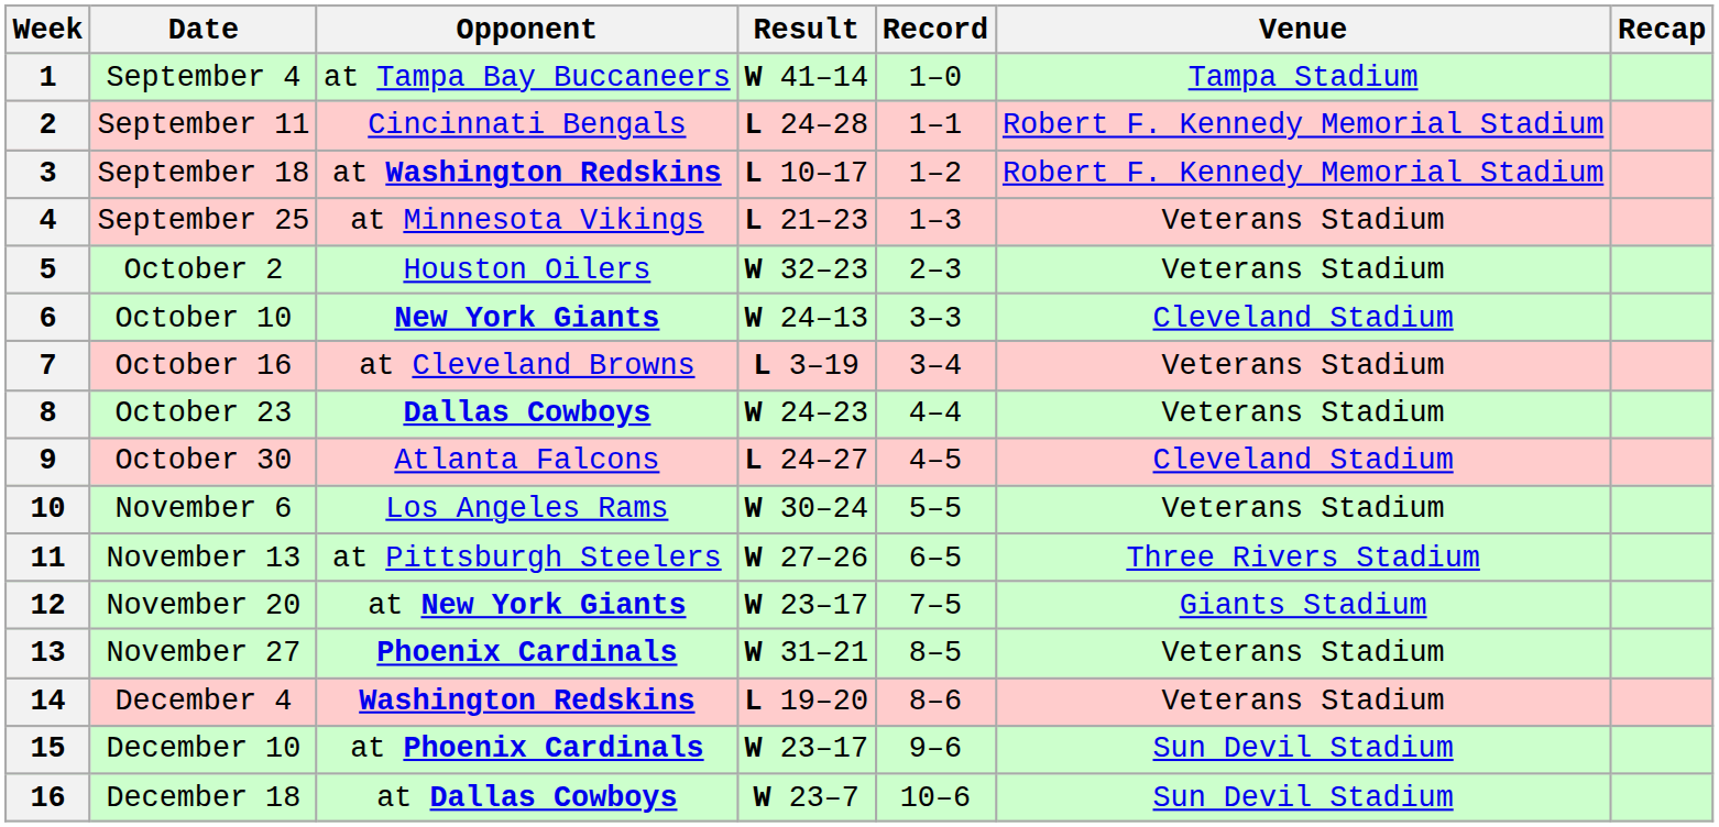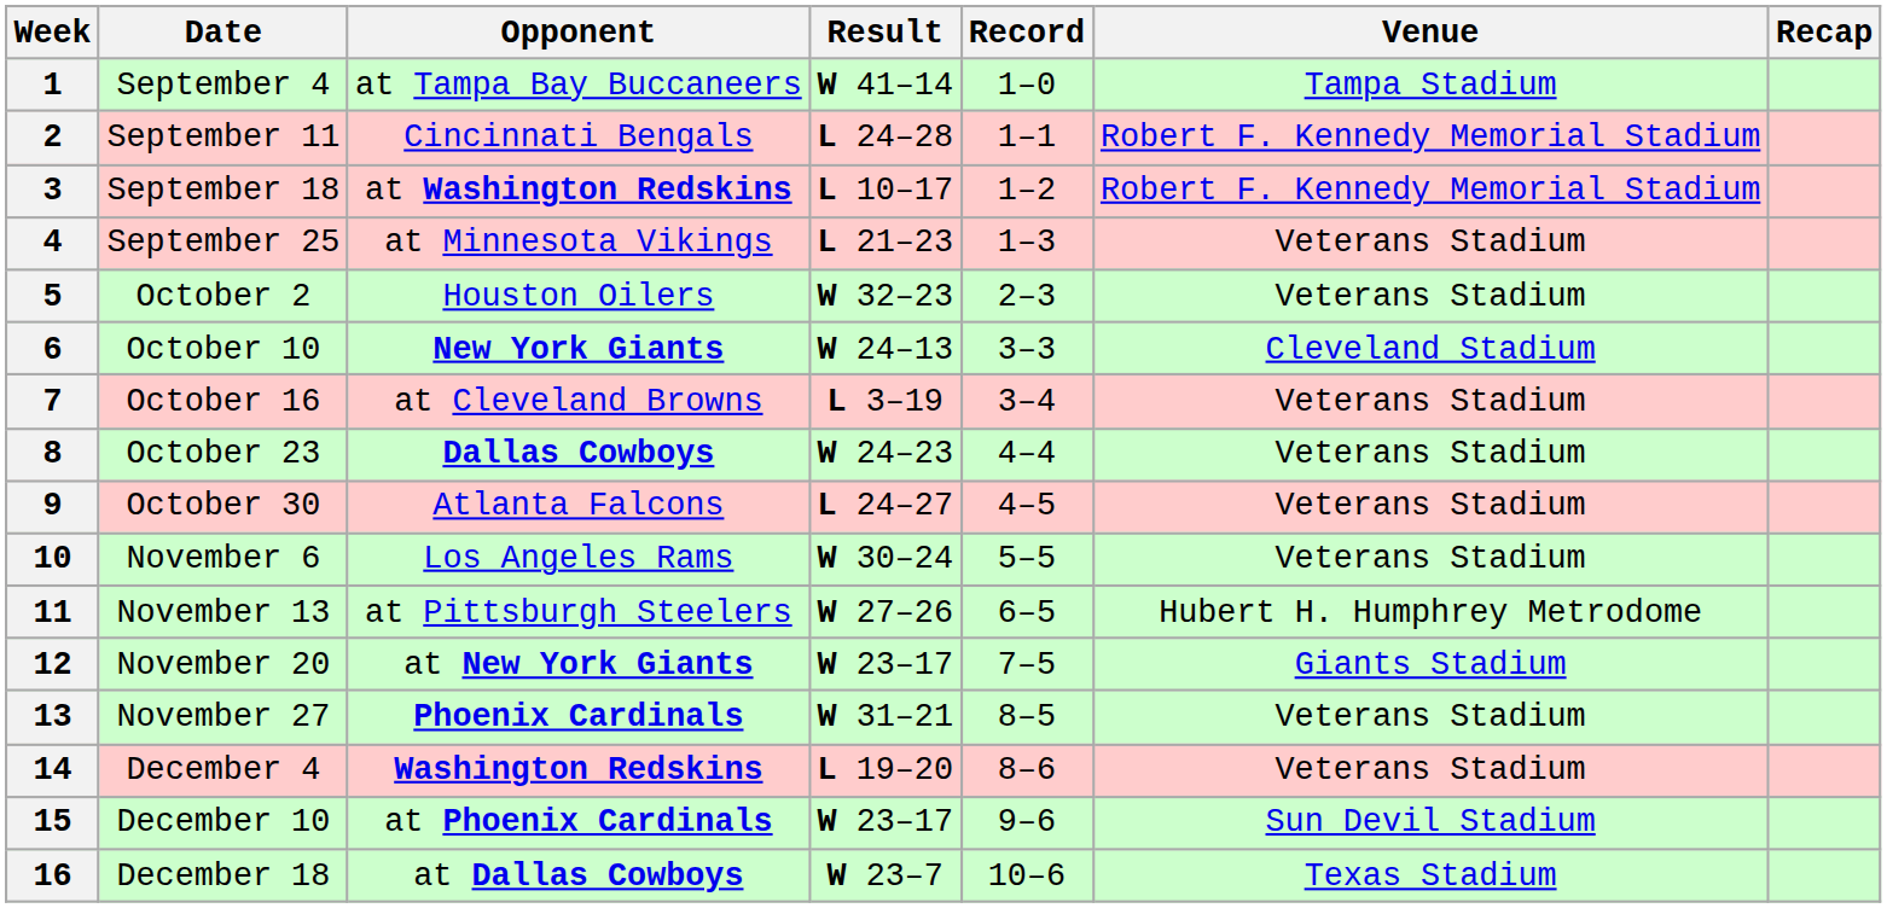9 | Venue: Cleveland Stadium -> Veterans Stadium
11 | Venue: Three Rivers Stadium -> Hubert H. Humphrey Metrodome
16 | Venue: Sun Devil Stadium -> Texas Stadium
